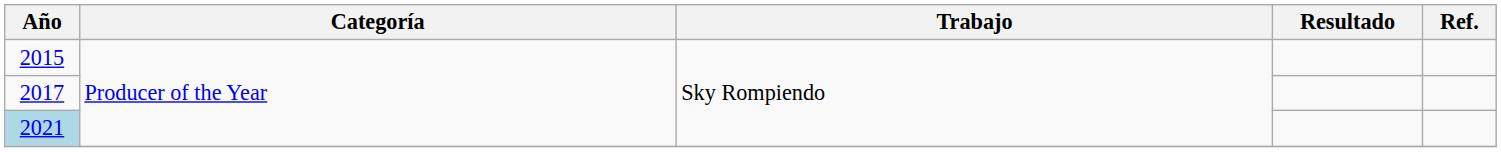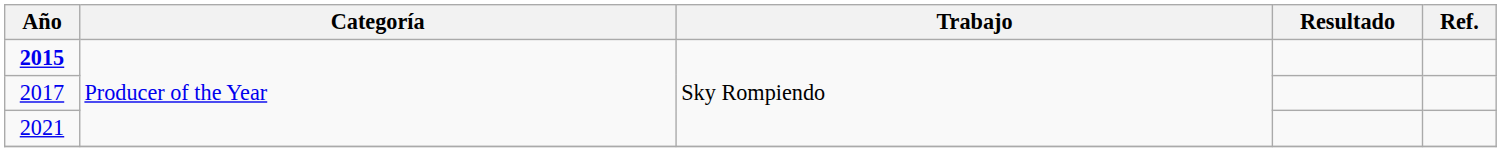2015 | Año: normal -> bold
2021 | Año: lightblue background -> no background
